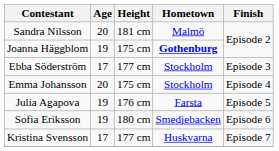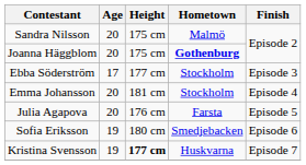Sandra Nilsson | Height: 181 cm -> 175 cm
Joanna Häggblom | Age: 19 -> 20
Emma Johansson | Height: 175 cm -> 181 cm
Julia Agapova | Age: 19 -> 20
Kristina Svensson | Age: 17 -> 19
Kristina Svensson | Height: normal -> bold
